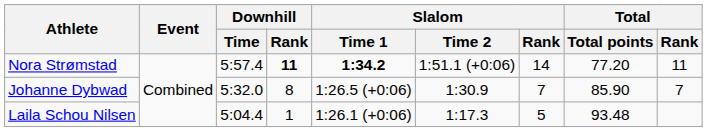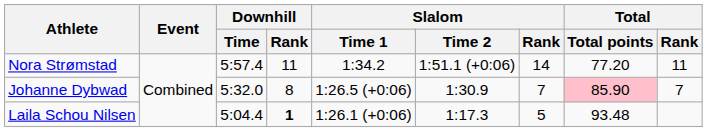row 3 | Downhill / Rank: bold -> normal
row 3 | Slalom / Time 1: bold -> normal
row 4 | Total / Total points: no background -> pink background
row 5 | Downhill / Rank: normal -> bold
